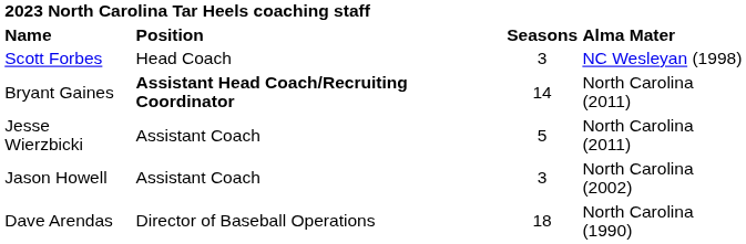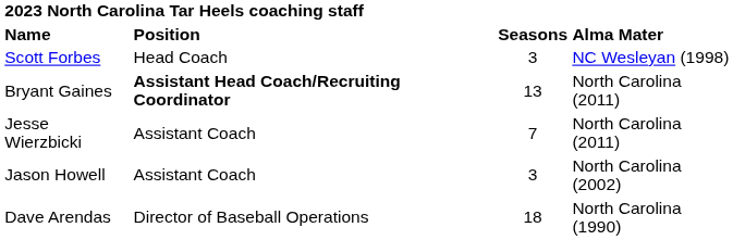Bryant Gaines | Seasons: 14 -> 13
Jesse Wierzbicki | Seasons: 5 -> 7
